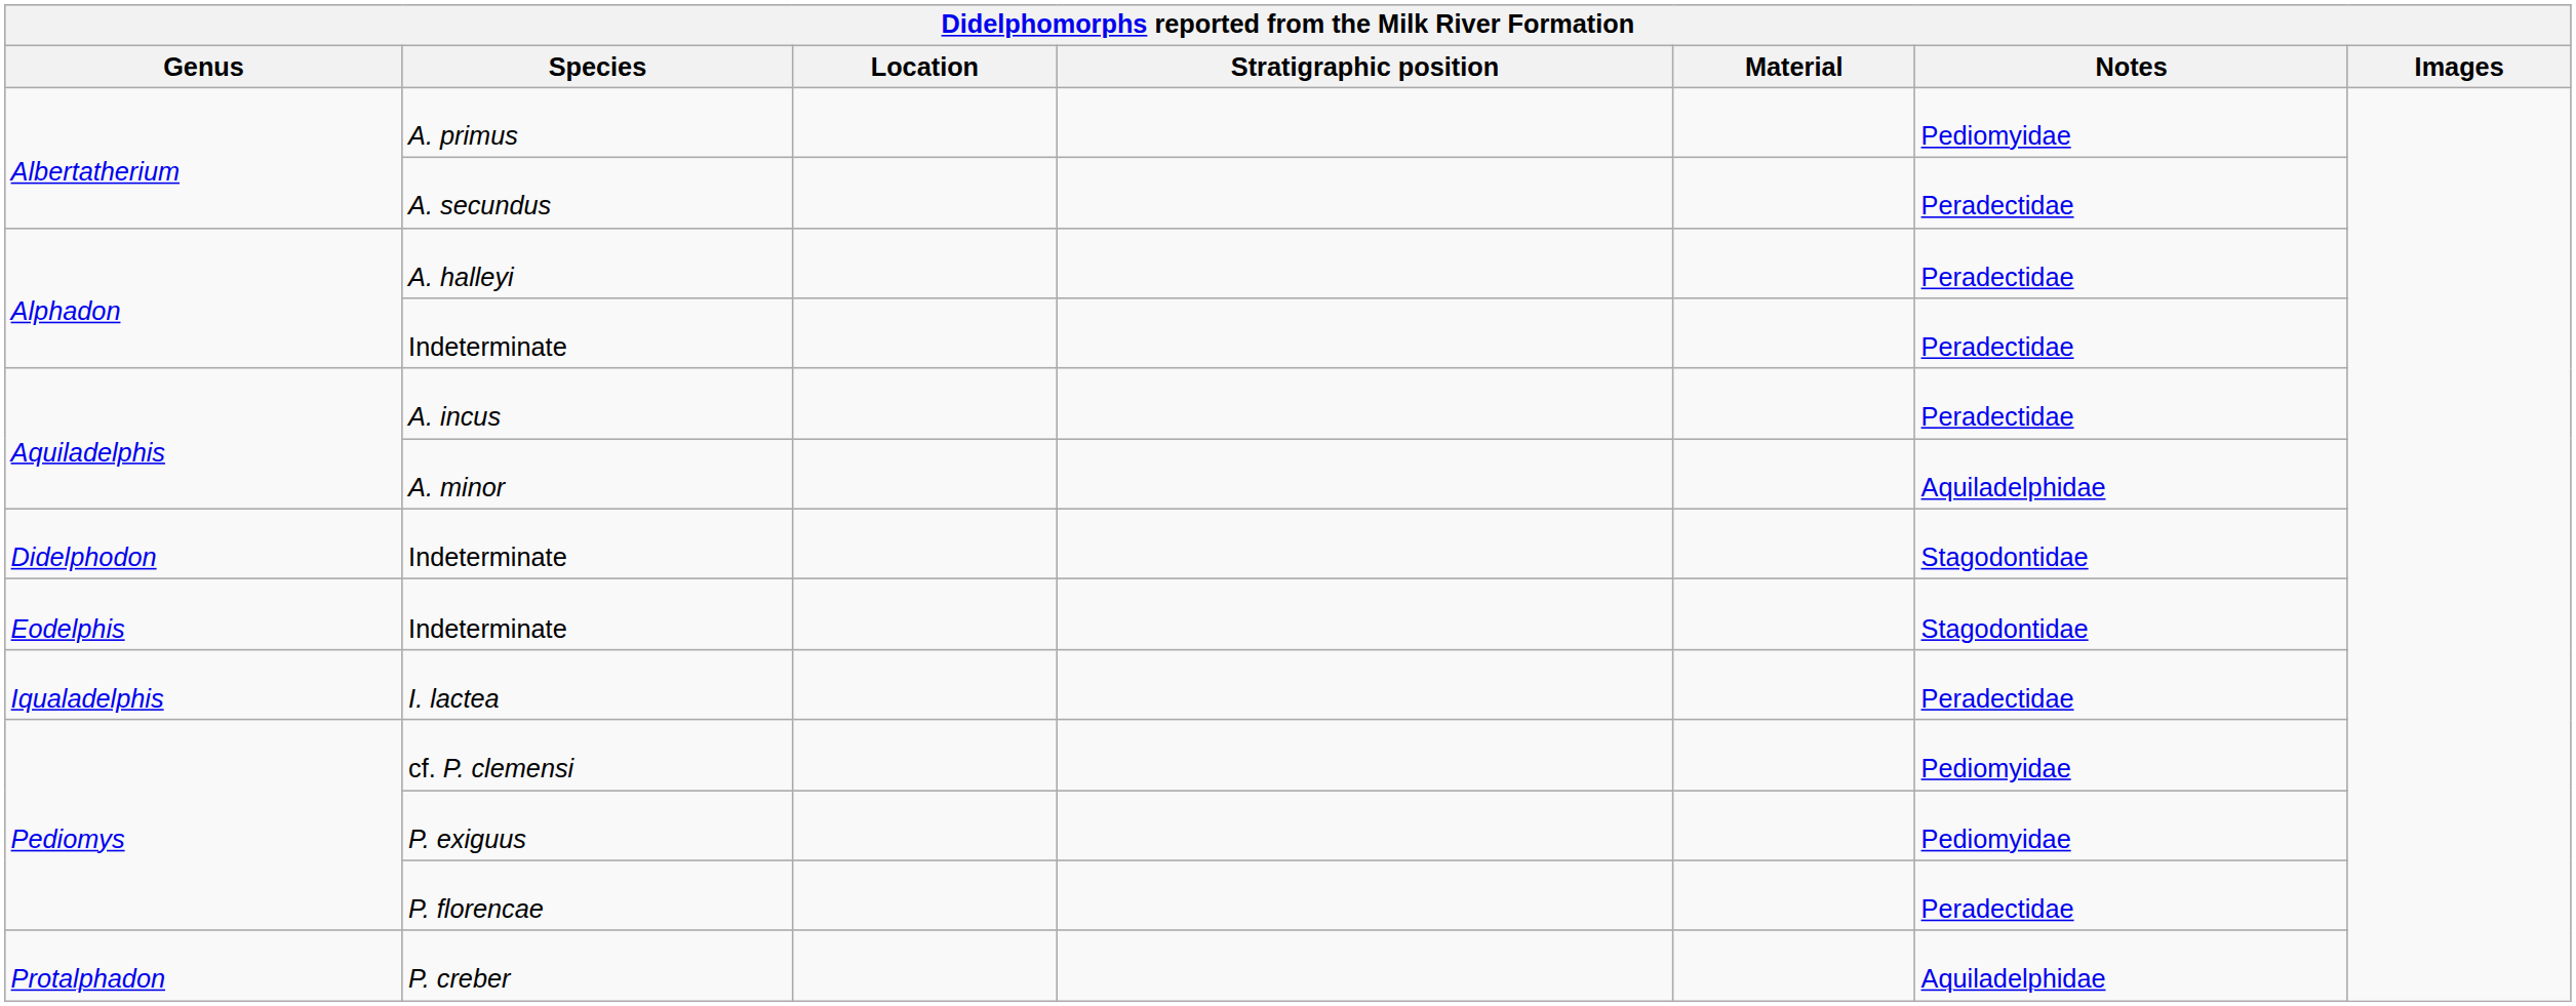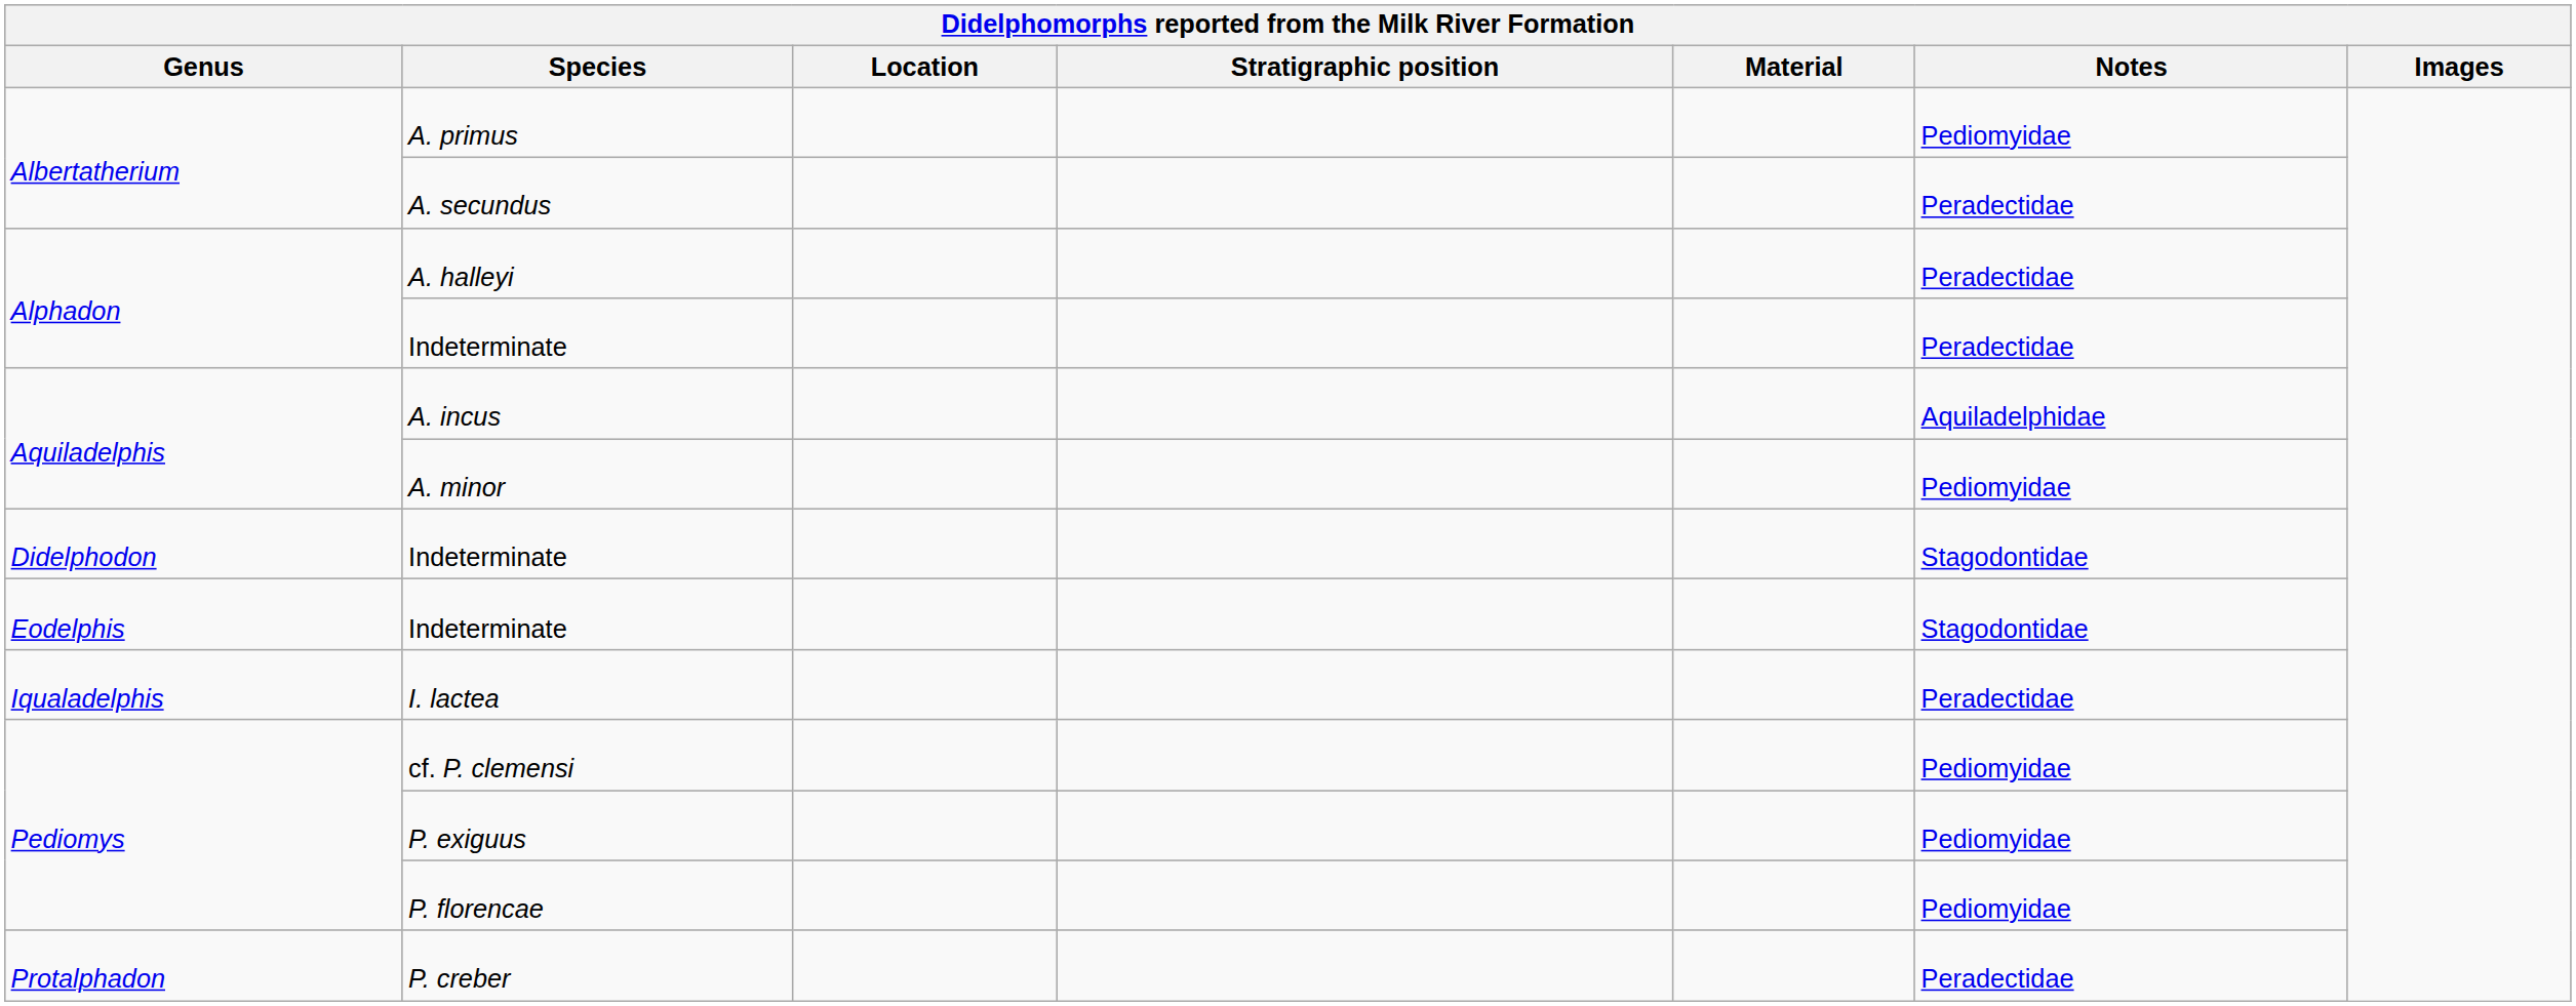A. incus | Notes: Peradectidae -> Aquiladelphidae
A. minor | Notes: Aquiladelphidae -> Pediomyidae
P. florencae | Notes: Peradectidae -> Pediomyidae
P. creber | Notes: Aquiladelphidae -> Peradectidae
